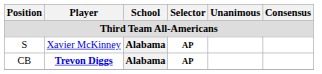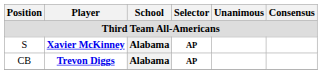S | Player: normal -> bold
